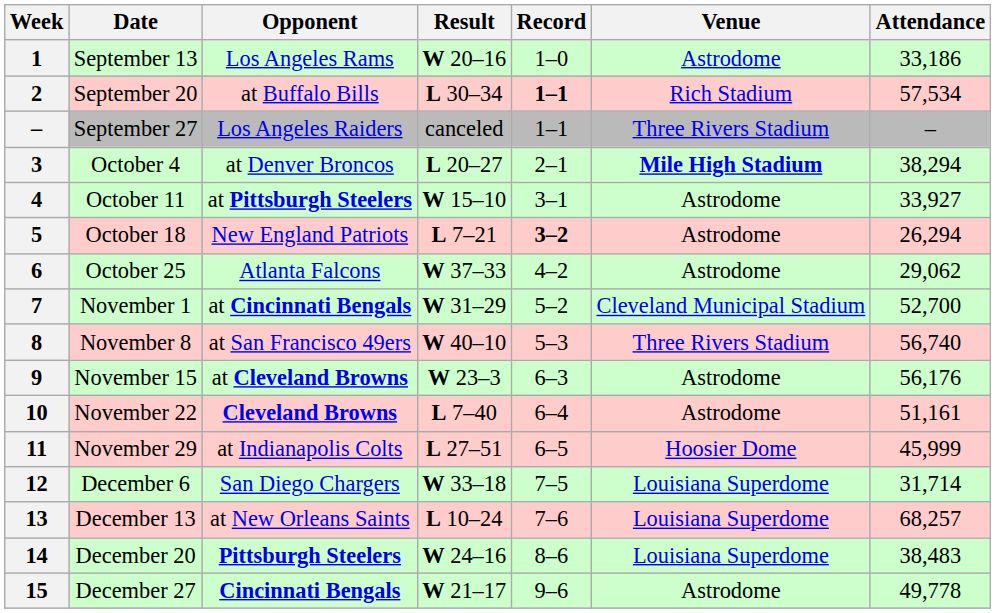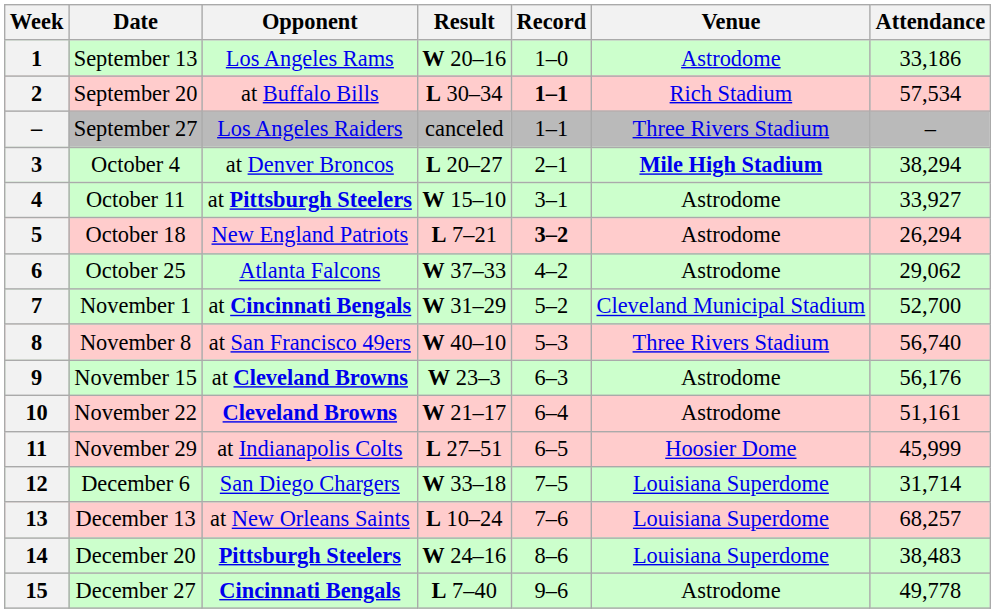November 22 | Result: L 7–40 -> W 21–17
December 27 | Result: W 21–17 -> L 7–40
